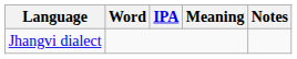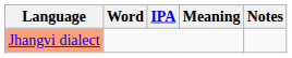Jhangvi dialect | Language: no background -> lightsalmon background
